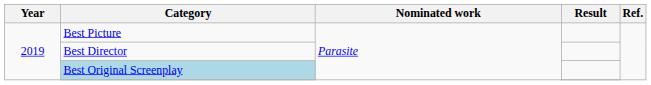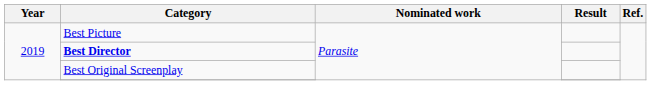Best Director | Category: normal -> bold
Best Original Screenplay | Category: lightblue background -> no background
